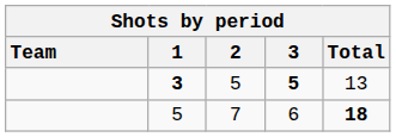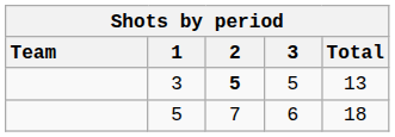row 3 | 1: bold -> normal
row 3 | 2: normal -> bold
row 3 | 3: bold -> normal
row 4 | Total: bold -> normal
